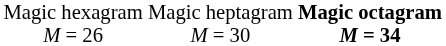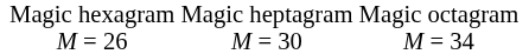Magic hexagram M = 26 | column 3: bold -> normal
